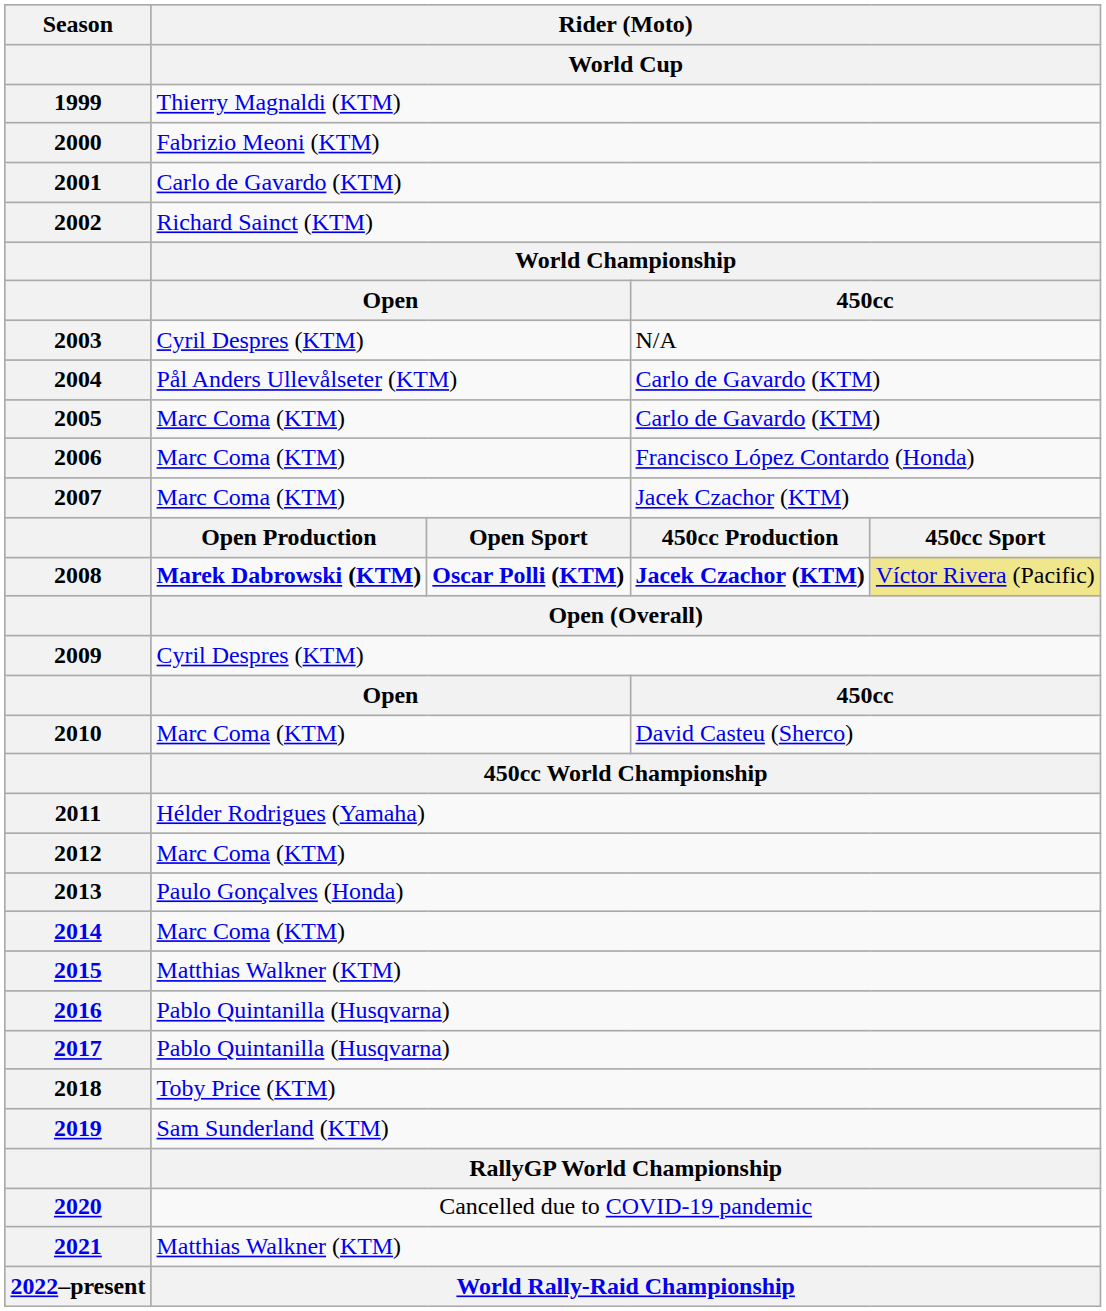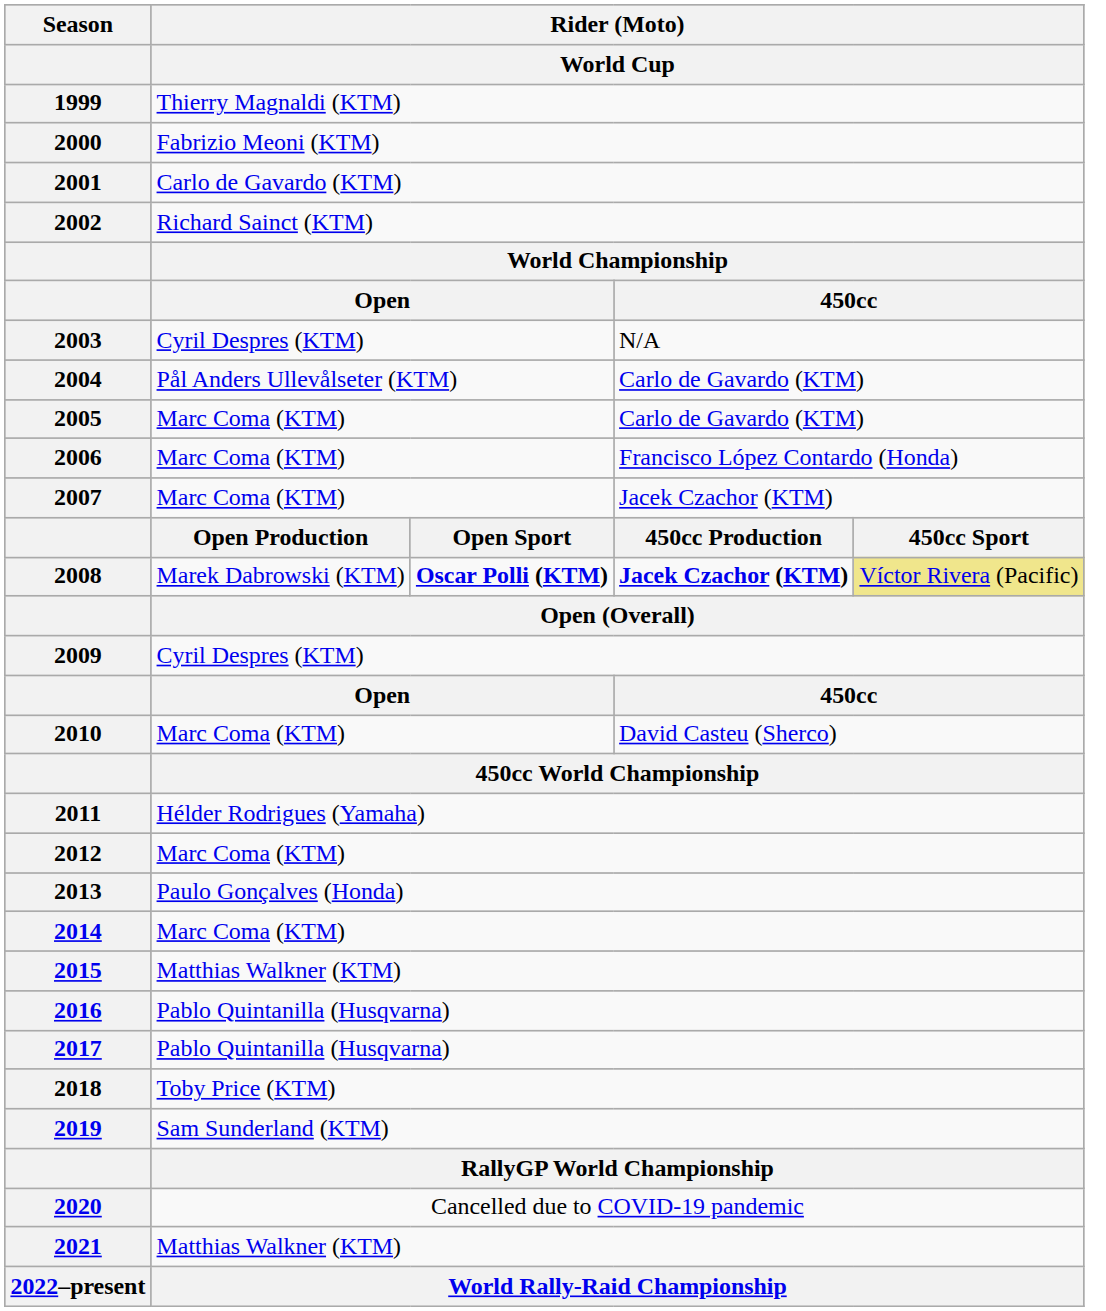2008 | column 2: bold -> normal
